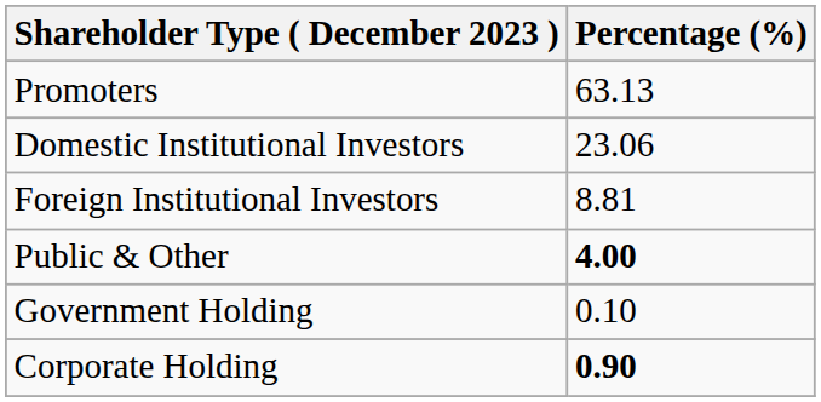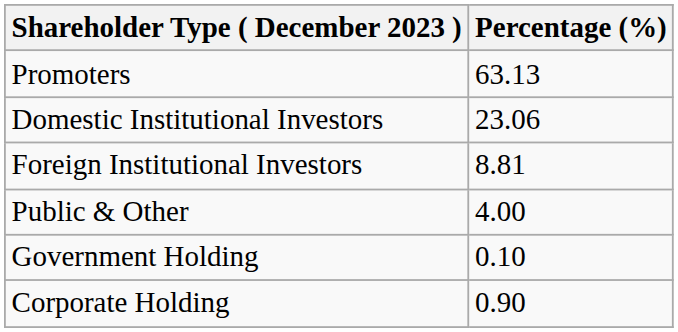Public & Other | Percentage (%): bold -> normal
Corporate Holding | Percentage (%): bold -> normal
